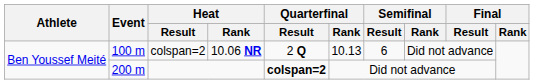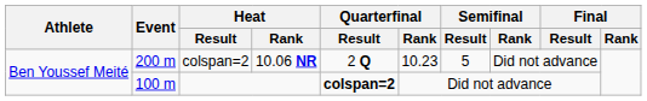row 3 | Event: 100 m -> 200 m
row 3 | Quarterfinal / Rank: 10.13 -> 10.23
row 3 | Semifinal / Result: 6 -> 5
row 4 | Event: 200 m -> 100 m
